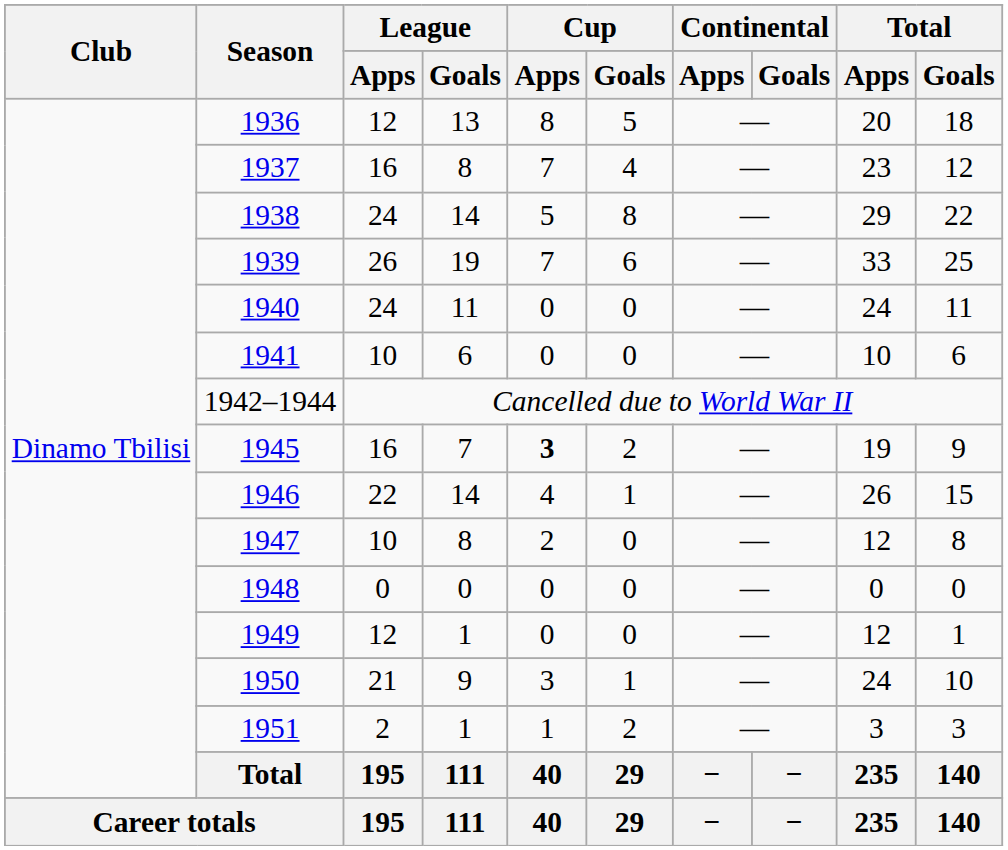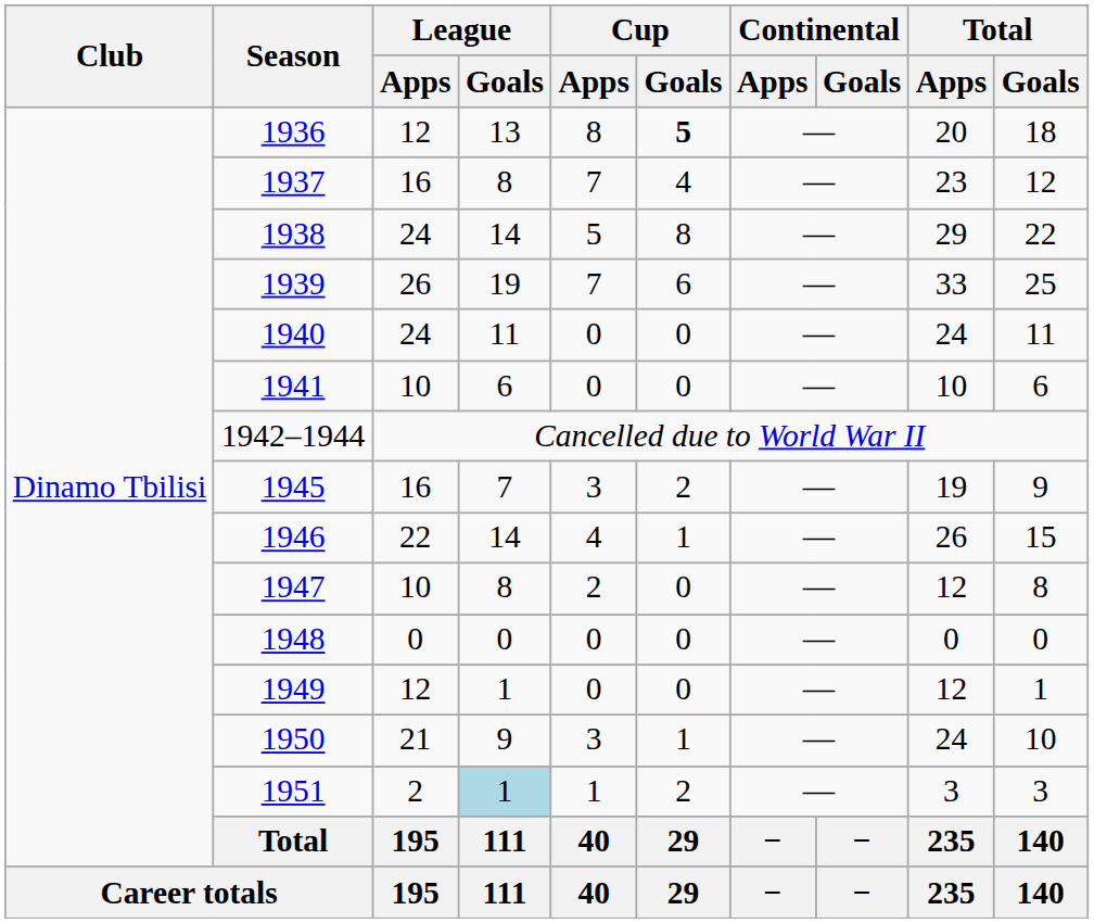1936 | Cup / Goals: normal -> bold
1945 | Cup / Apps: bold -> normal
1951 | League / Goals: no background -> lightblue background
